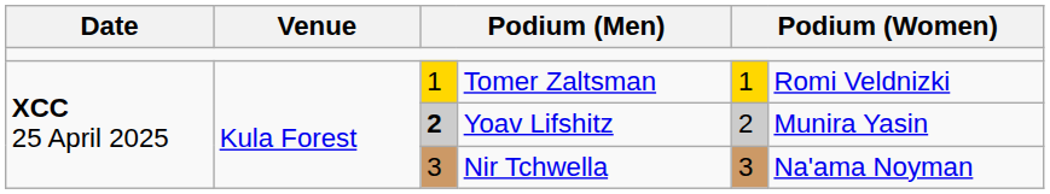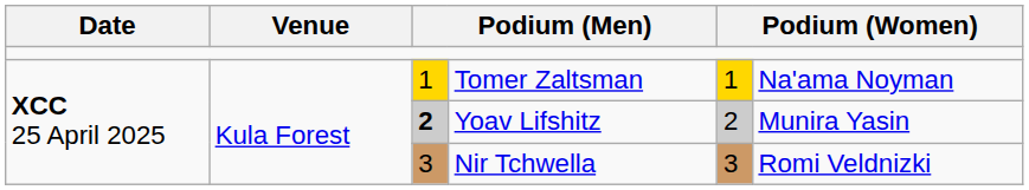Tomer Zaltsman | column 6: Romi Veldnizki -> Na'ama Noyman
Nir Tchwella | column 6: Na'ama Noyman -> Romi Veldnizki
